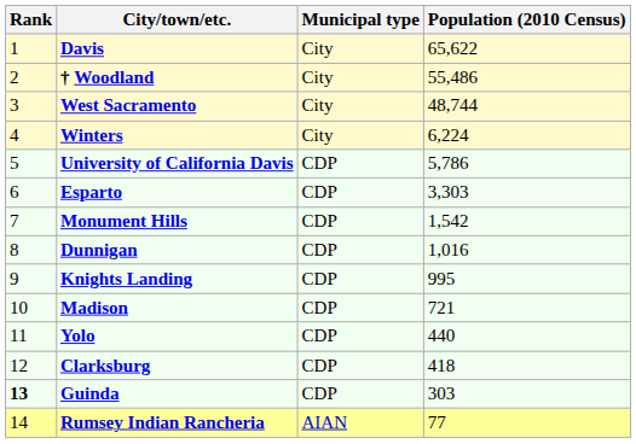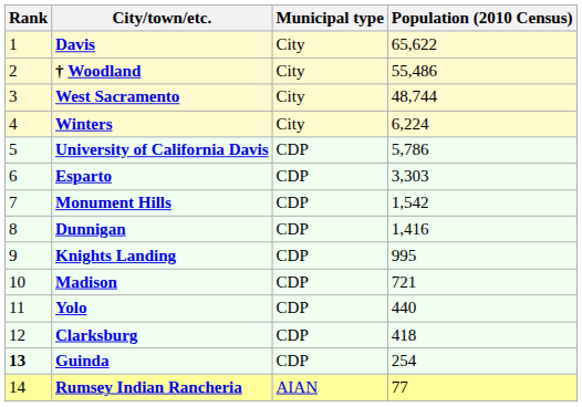Dunnigan | Population (2010 Census): 1,016 -> 1,416
Guinda | Population (2010 Census): 303 -> 254
